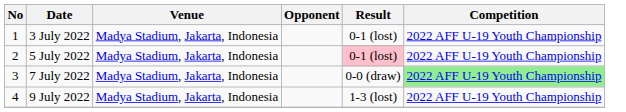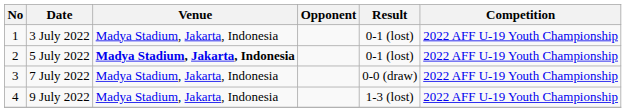5 July 2022 | Venue: normal -> bold
5 July 2022 | Result: pink background -> no background
7 July 2022 | Competition: lightgreen background -> no background
